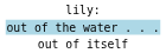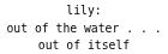row 2 | column 1: lightblue background -> no background
